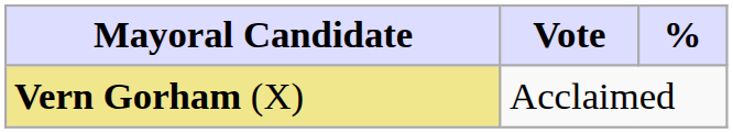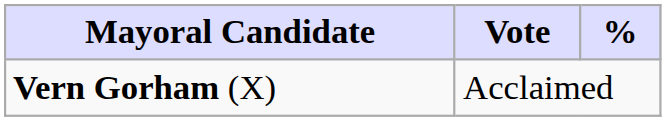Vern Gorham (X) | Mayoral Candidate: khaki background -> no background
